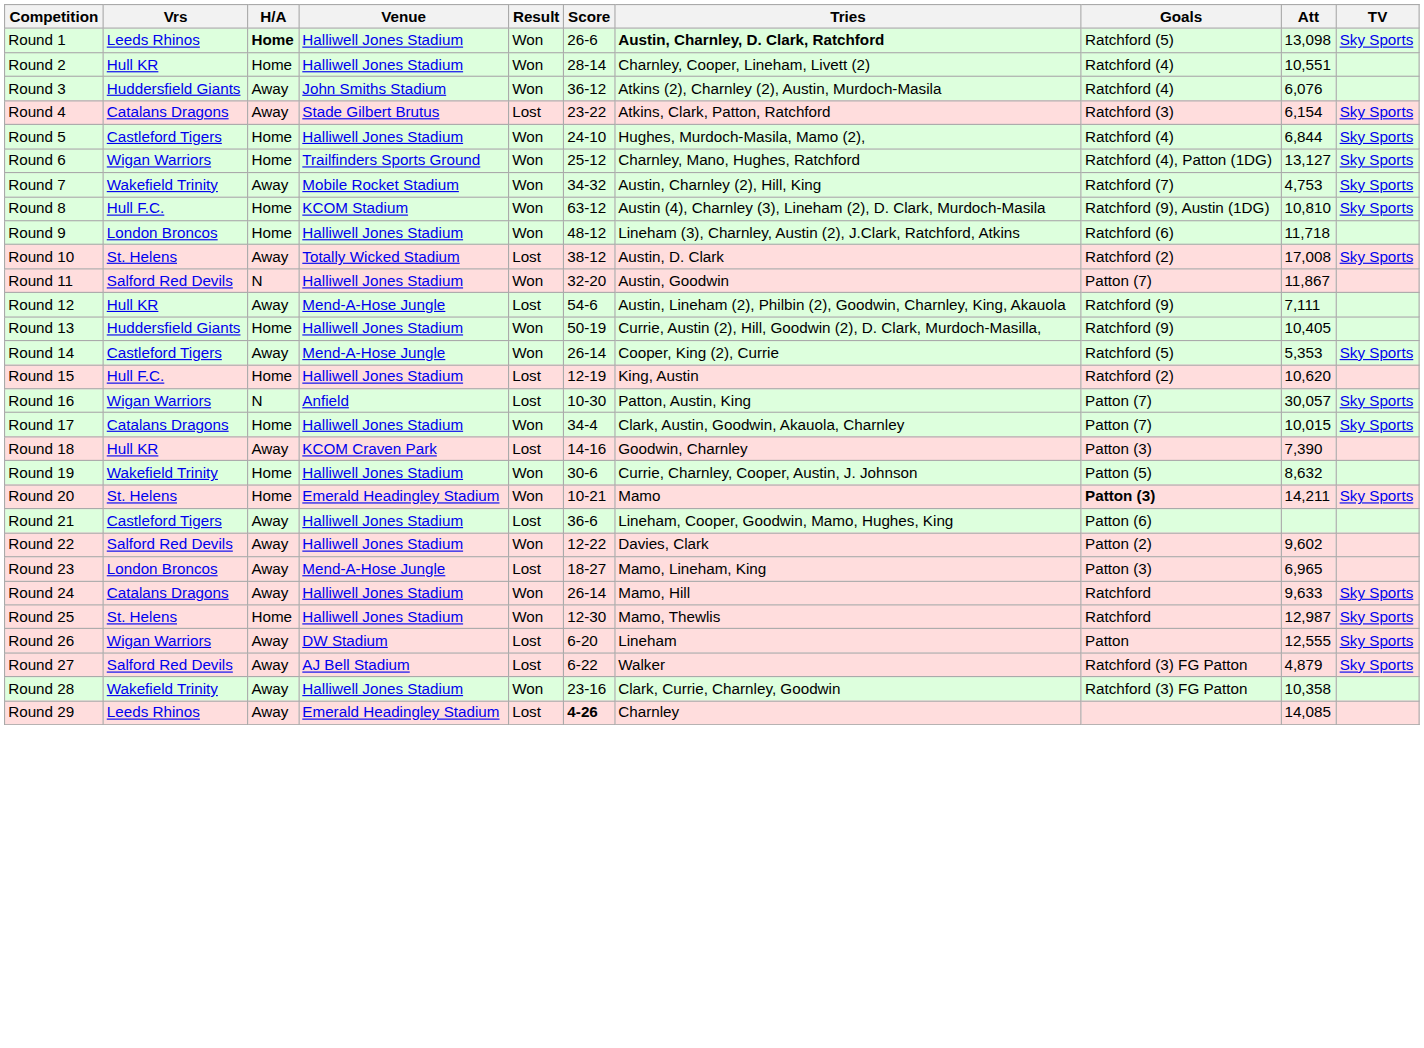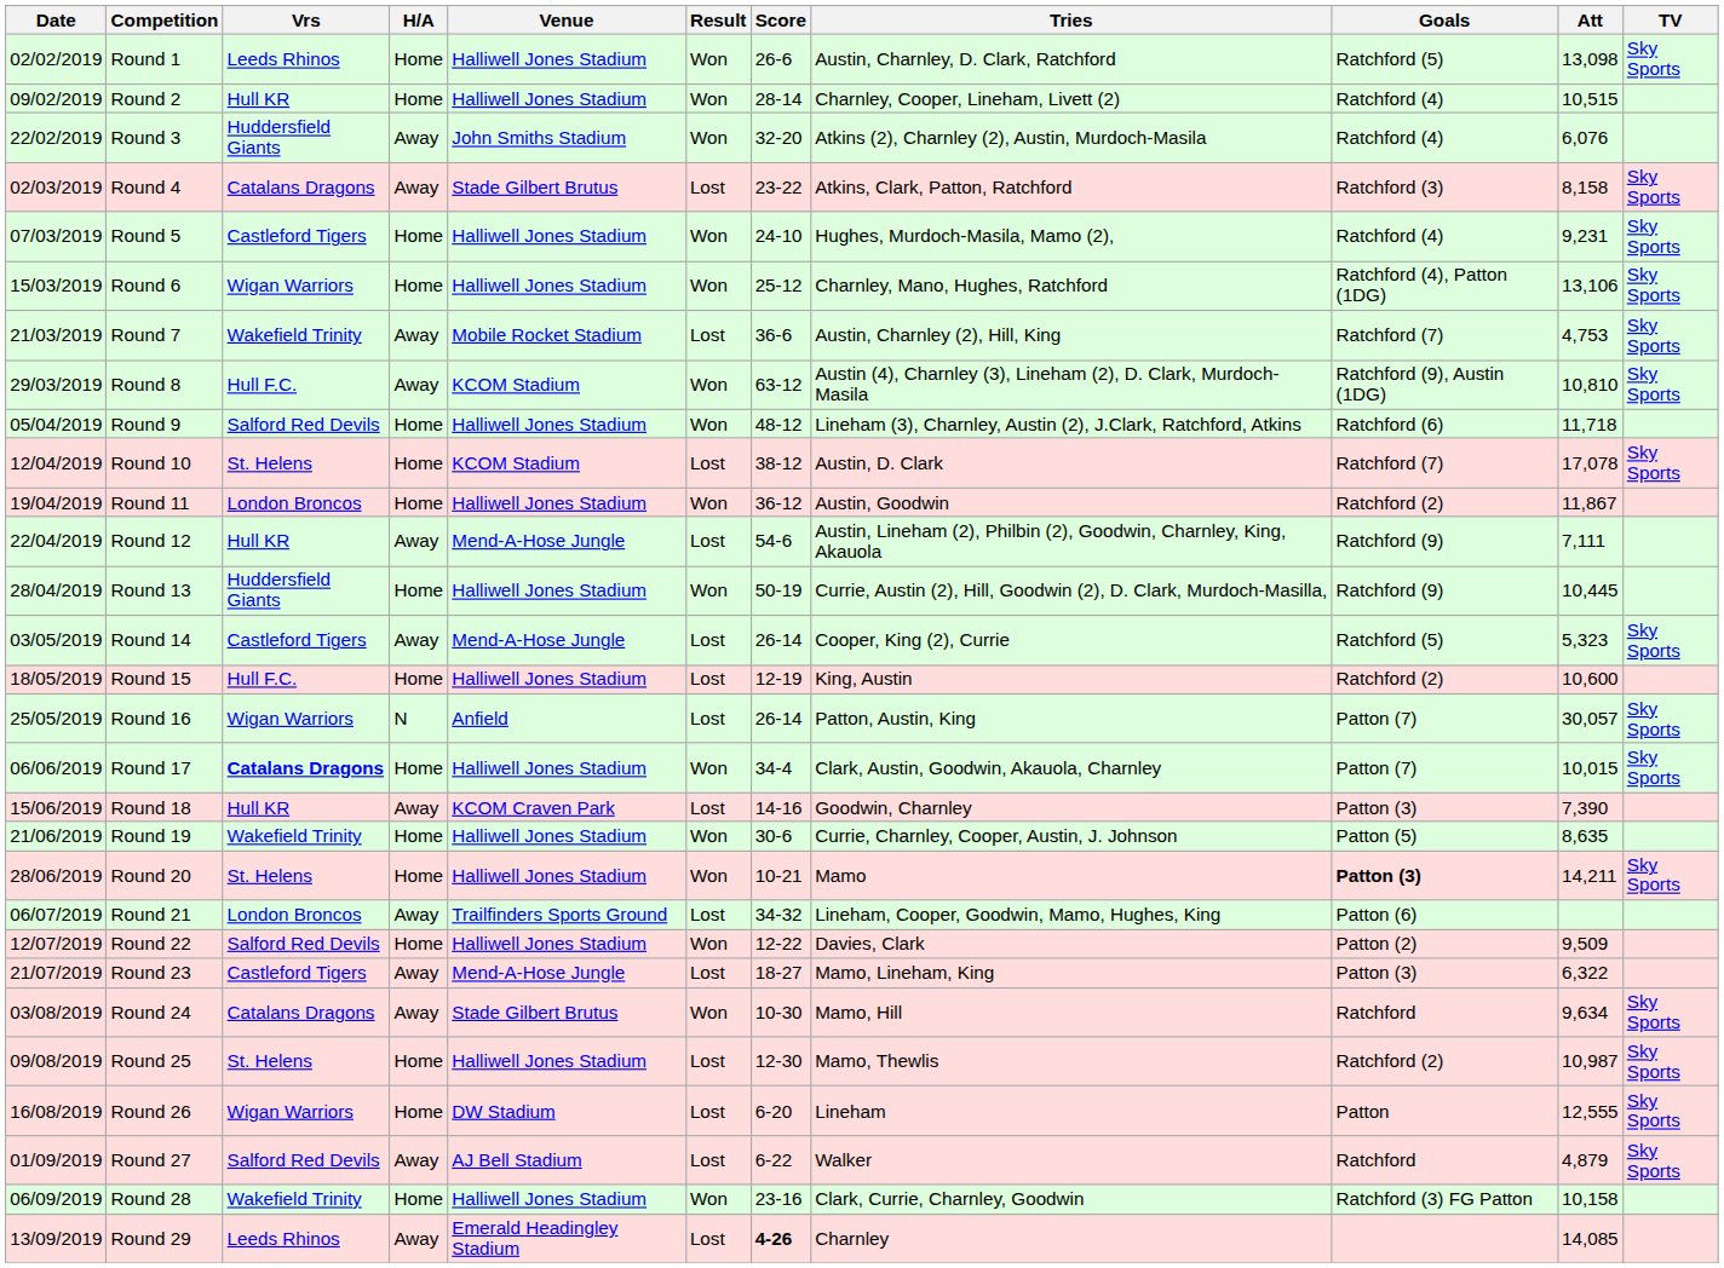+ column: Date | 02/02/2019 | 09/02/2019 | 22/02/2019 | 02/03/2019 | 07/03/2019 | 15/03/2019 | 21/03/2019 | 29/03/2019 | 05/04/2019 | 12/04/2019 | 19/04/2019 | 22/04/2019 | 28/04/2019 | 03/05/2019 | 18/05/2019 | 25/05/2019 | 06/06/2019 | 15/06/2019 | 21/06/2019 | 28/06/2019 | 06/07/2019 | 12/07/2019 | 21/07/2019 | 03/08/2019 | 09/08/2019 | 16/08/2019 | 01/09/2019 | 06/09/2019 | 13/09/2019
Round 1 | H/A: bold -> normal
Round 1 | Tries: bold -> normal
Round 2 | Att: 10,551 -> 10,515
Round 3 | Score: 36-12 -> 32-20
Round 4 | Att: 6,154 -> 8,158
Round 5 | Att: 6,844 -> 9,231
Round 6 | Venue: Trailfinders Sports Ground -> Halliwell Jones Stadium
Round 6 | Att: 13,127 -> 13,106
Round 7 | Result: Won -> Lost
Round 7 | Score: 34-32 -> 36-6
Round 8 | H/A: Home -> Away
Round 9 | Vrs: London Broncos -> Salford Red Devils
Round 10 | H/A: Away -> Home
Round 10 | Venue: Totally Wicked Stadium -> KCOM Stadium
Round 10 | Goals: Ratchford (2) -> Ratchford (7)
Round 10 | Att: 17,008 -> 17,078
Round 11 | Vrs: Salford Red Devils -> London Broncos
Round 11 | H/A: N -> Home
Round 11 | Score: 32-20 -> 36-12
Round 11 | Goals: Patton (7) -> Ratchford (2)
Round 13 | Att: 10,405 -> 10,445
Round 14 | Result: Won -> Lost
Round 14 | Att: 5,353 -> 5,323
Round 15 | Att: 10,620 -> 10,600
Round 16 | Score: 10-30 -> 26-14
Round 17 | Vrs: normal -> bold
Round 19 | Att: 8,632 -> 8,635
Round 20 | Venue: Emerald Headingley Stadium -> Halliwell Jones Stadium
Round 21 | Vrs: Castleford Tigers -> London Broncos
Round 21 | Venue: Halliwell Jones Stadium -> Trailfinders Sports Ground
Round 21 | Score: 36-6 -> 34-32
Round 22 | H/A: Away -> Home
Round 22 | Att: 9,602 -> 9,509
Round 23 | Vrs: London Broncos -> Castleford Tigers
Round 23 | Att: 6,965 -> 6,322
Round 24 | Venue: Halliwell Jones Stadium -> Stade Gilbert Brutus
Round 24 | Score: 26-14 -> 10-30
Round 24 | Att: 9,633 -> 9,634
Round 25 | Result: Won -> Lost
Round 25 | Goals: Ratchford -> Ratchford (2)
Round 25 | Att: 12,987 -> 10,987
Round 26 | H/A: Away -> Home
Round 27 | Goals: Ratchford (3) FG Patton -> Ratchford
Round 28 | H/A: Away -> Home
Round 28 | Att: 10,358 -> 10,158
